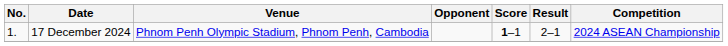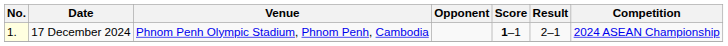17 December 2024 | No.: no background -> lightyellow background
